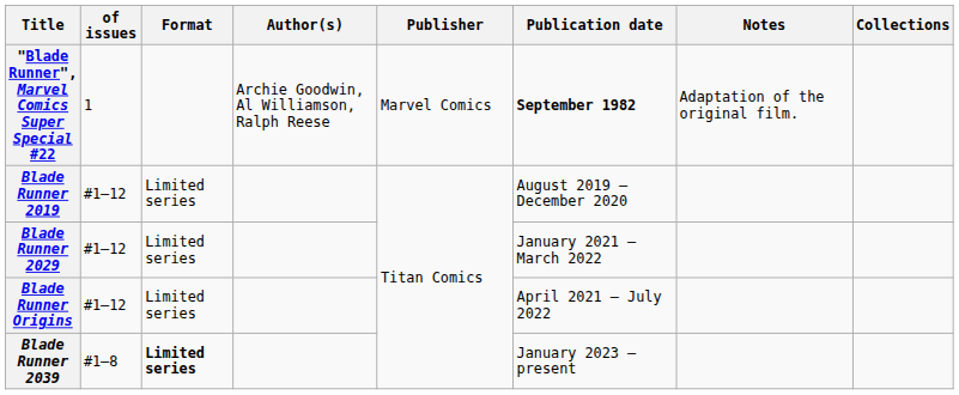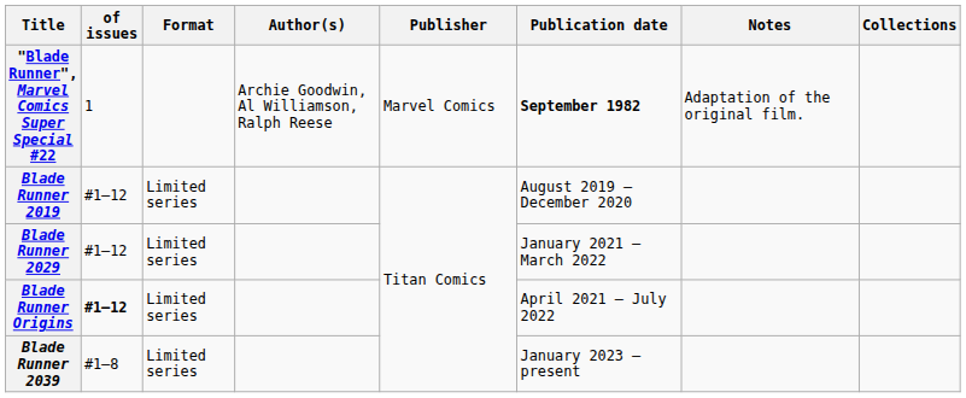Blade Runner Origins | of issues: normal -> bold
Blade Runner 2039 | Format: bold -> normal
